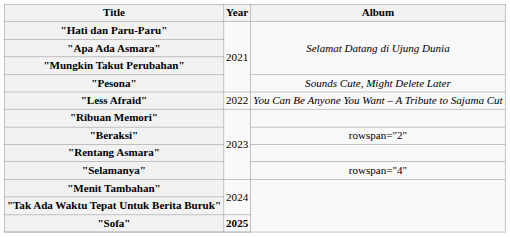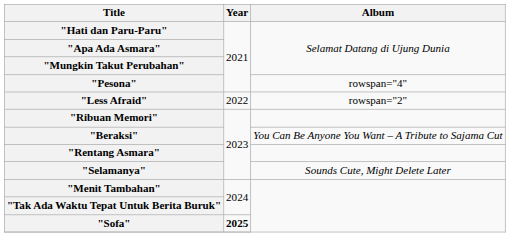"Pesona" | Album: Sounds Cute, Might Delete Later -> rowspan="4"
"Less Afraid" | Album: You Can Be Anyone You Want – A Tribute to Sajama Cut -> rowspan="2"
"Beraksi" | Album: rowspan="2" -> You Can Be Anyone You Want – A Tribute to Sajama Cut
"Selamanya" | Album: rowspan="4" -> Sounds Cute, Might Delete Later
